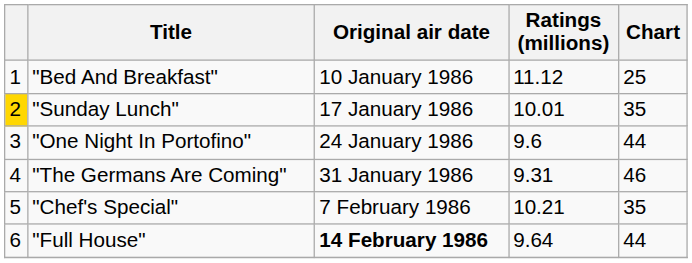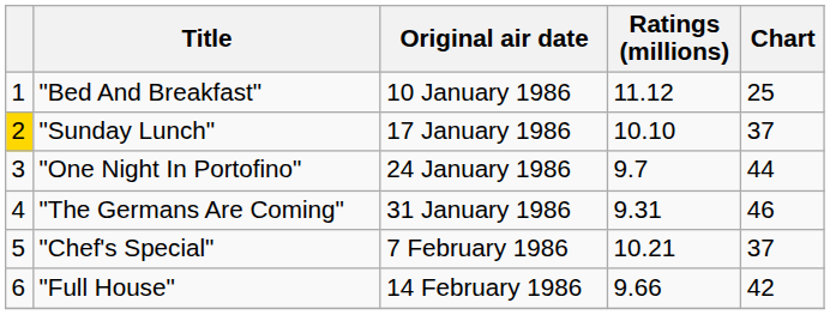"Sunday Lunch" | Ratings (millions): 10.01 -> 10.10
"Sunday Lunch" | Chart: 35 -> 37
"One Night In Portofino" | Ratings (millions): 9.6 -> 9.7
"Chef's Special" | Chart: 35 -> 37
"Full House" | Original air date: bold -> normal
"Full House" | Ratings (millions): 9.64 -> 9.66
"Full House" | Chart: 44 -> 42
